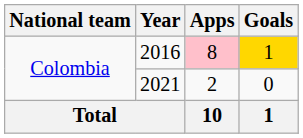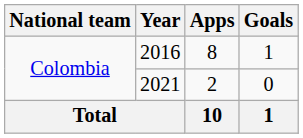2016 | Apps: pink background -> no background
2016 | Goals: gold background -> no background
